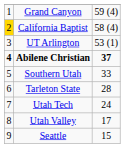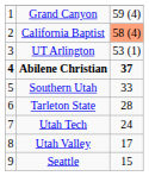California Baptist | column 1: gold background -> no background
California Baptist | column 3: no background -> lightsalmon background
